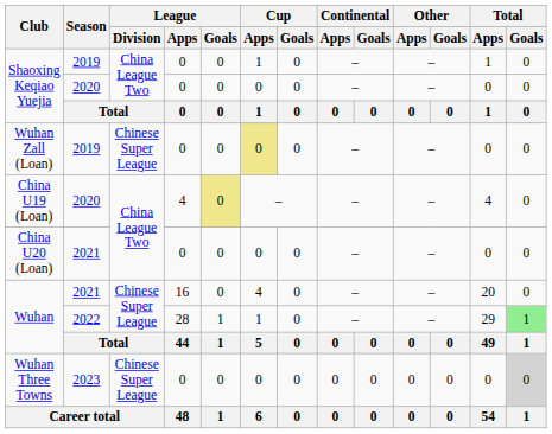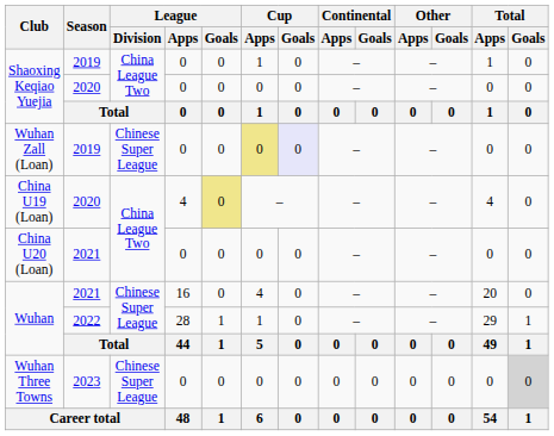Wuhan Zall (Loan) | Cup / Goals: no background -> lavender background
Wuhan / 2022 | Total / Goals: lightgreen background -> no background
